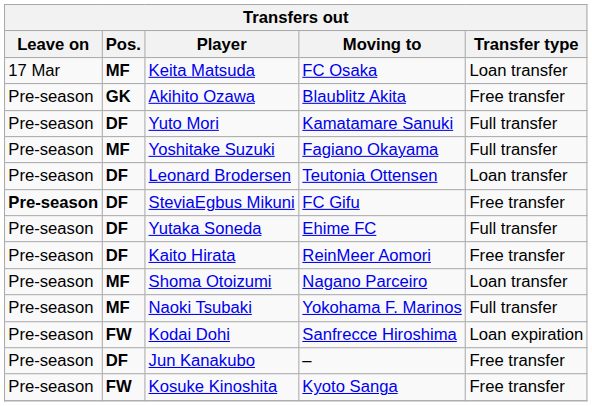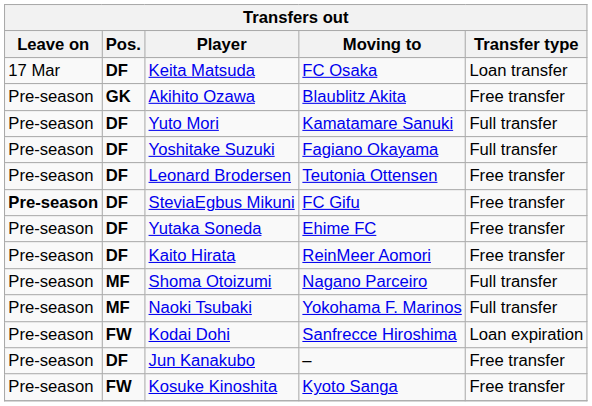Keita Matsuda | Pos.: MF -> DF
Yoshitake Suzuki | Pos.: MF -> DF
Leonard Brodersen | Transfer type: Loan transfer -> Free transfer
Yutaka Soneda | Transfer type: Full transfer -> Free transfer
Shoma Otoizumi | Transfer type: Loan transfer -> Full transfer
